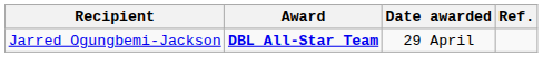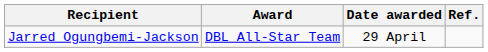row 2 | Award: bold -> normal
